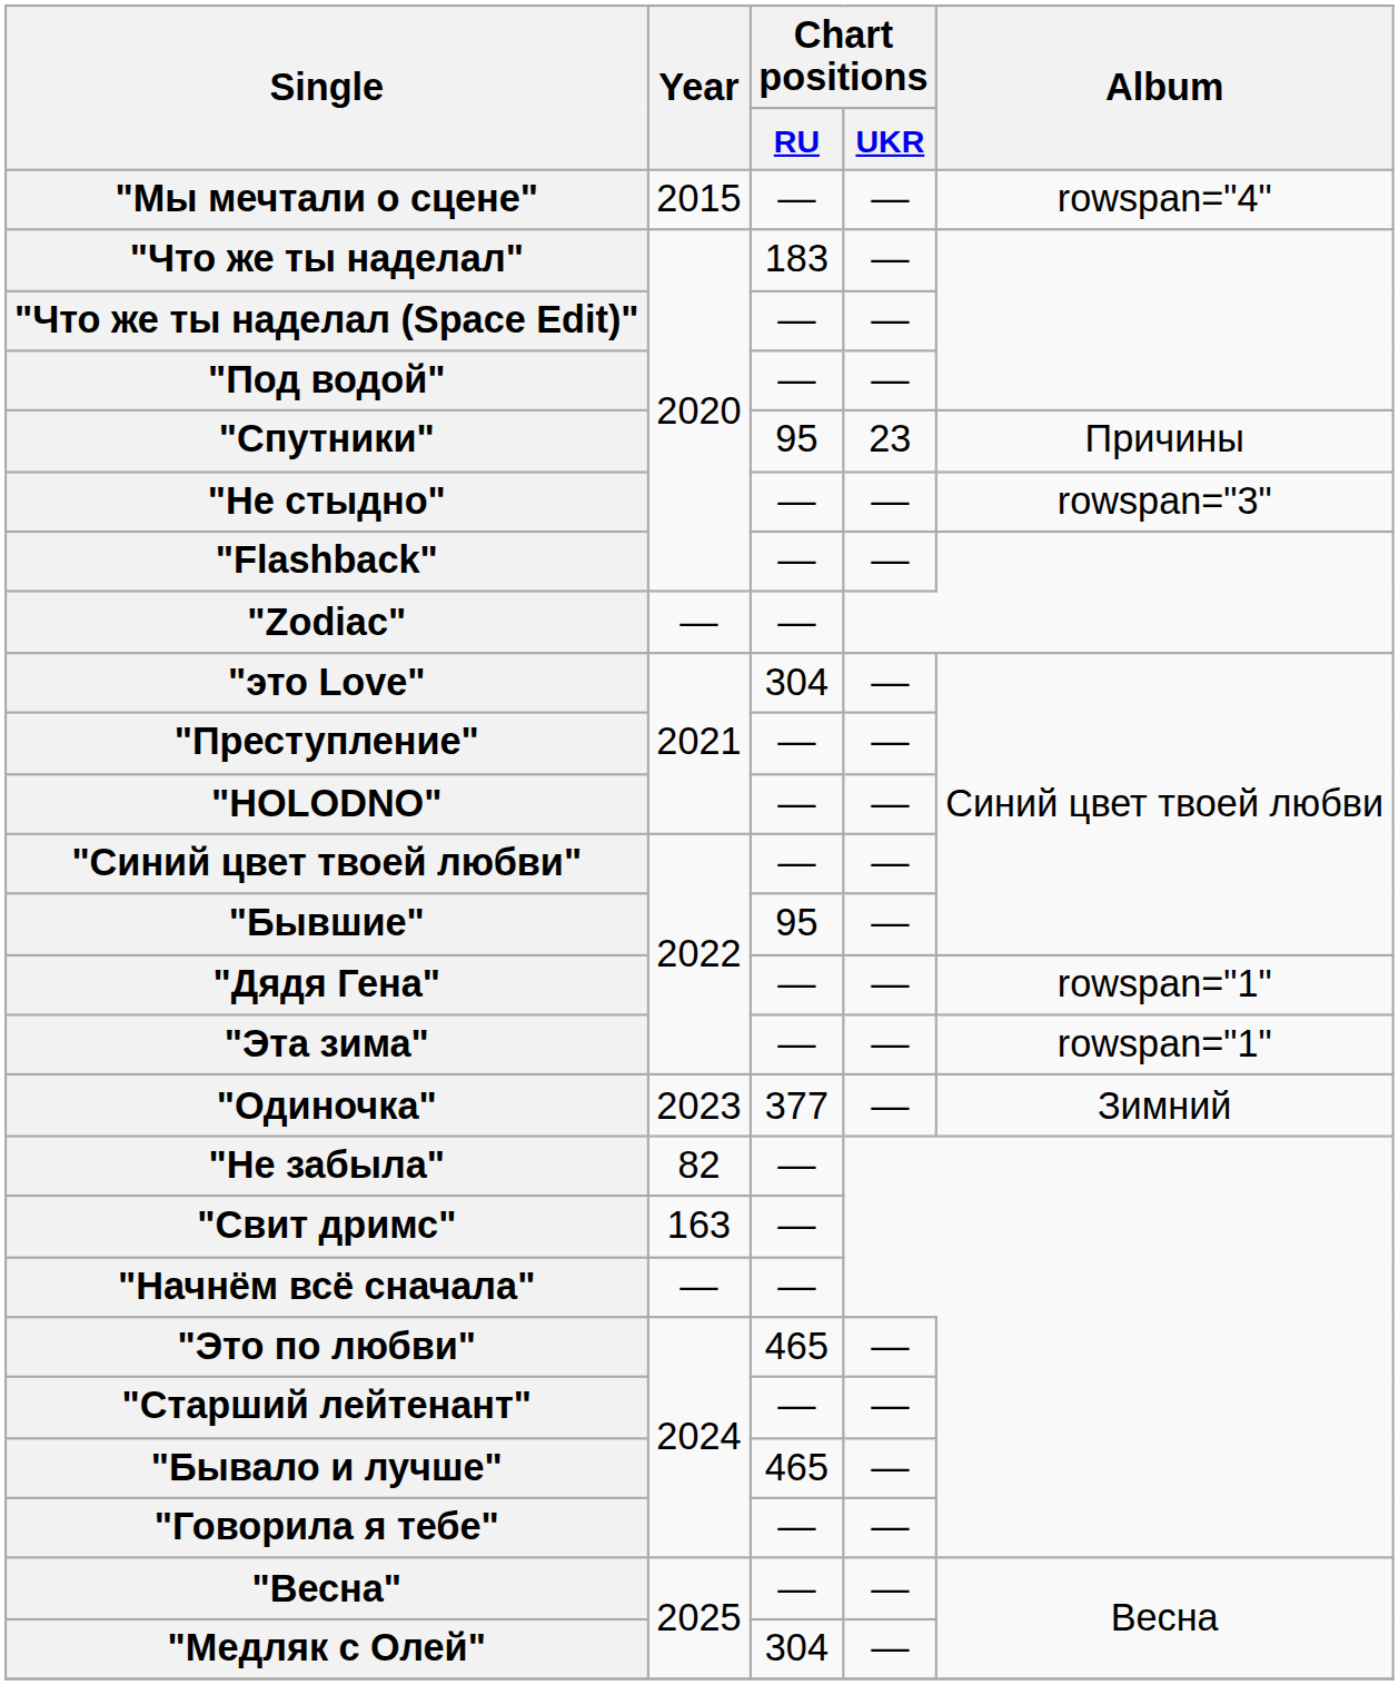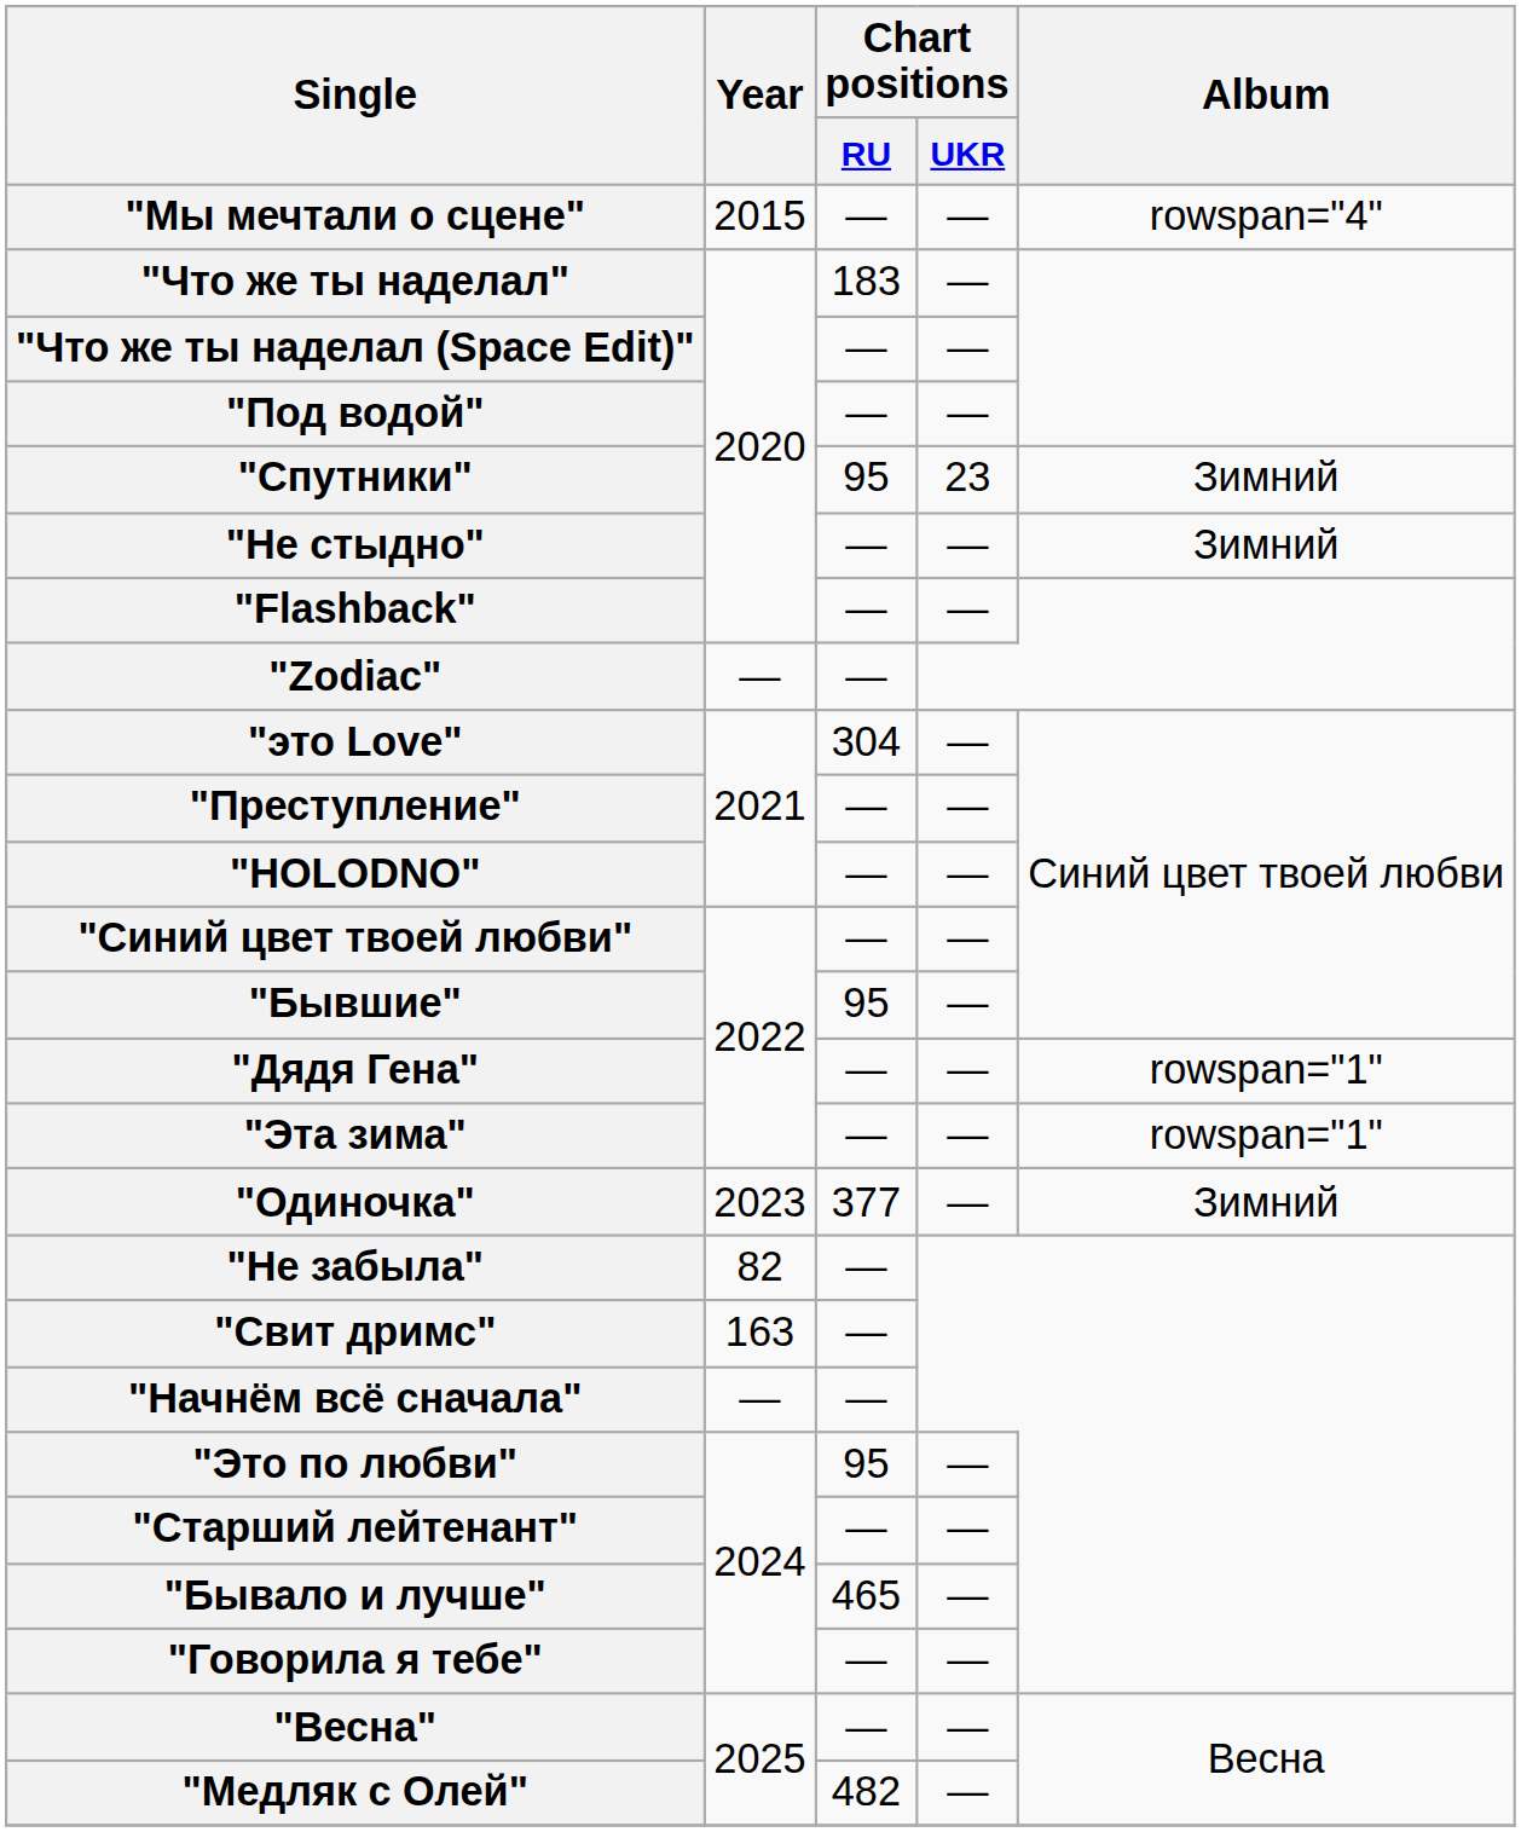"Спутники" | Album: Причины -> Зимний
"Не стыдно" | Album: rowspan="3" -> Зимний
"Это по любви" | Chart positions / RU: 465 -> 95
"Медляк с Олей" | Chart positions / RU: 304 -> 482
